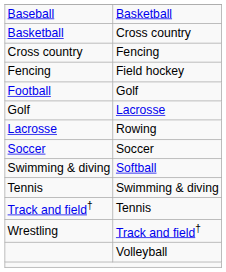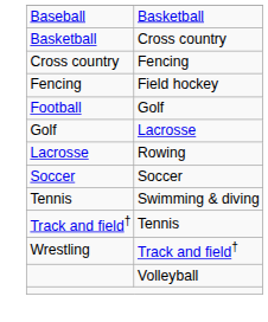- row: Swimming & diving | Softball
